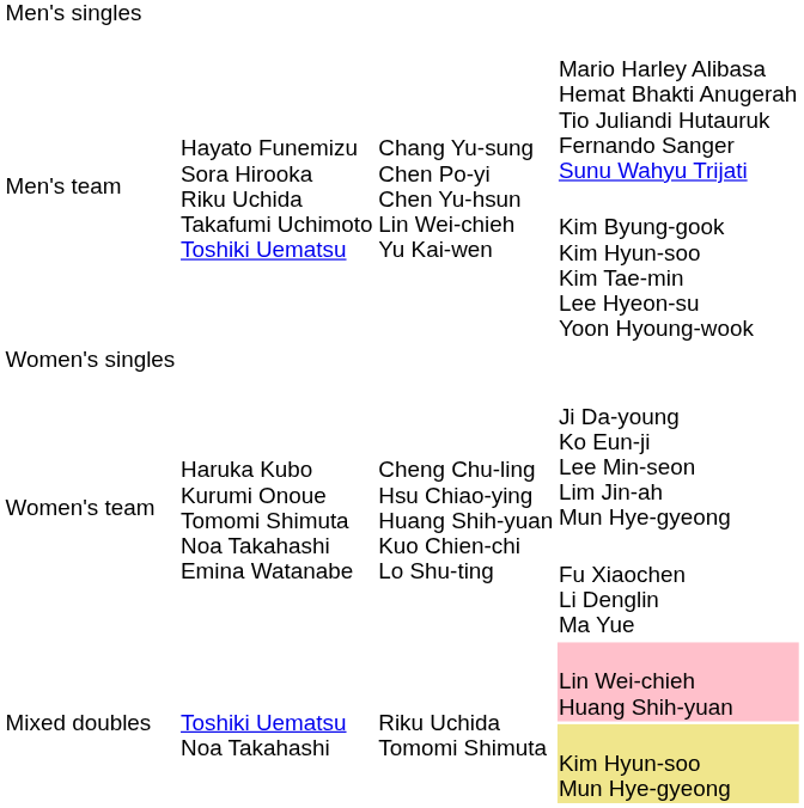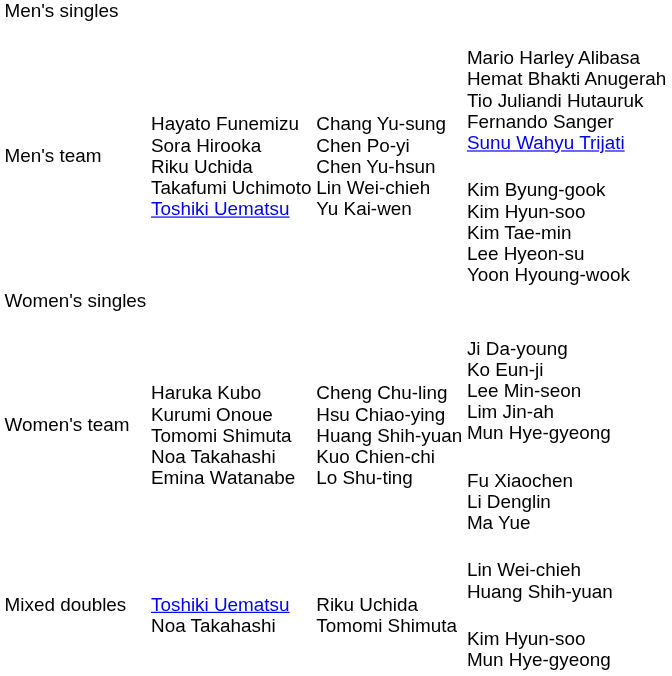Lin Wei-chieh Huang Shih-yuan | column 4: pink background -> no background
Kim Hyun-soo Mun Hye-gyeong | column 4: khaki background -> no background
